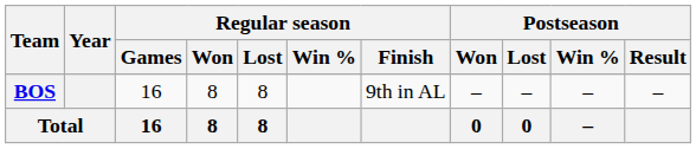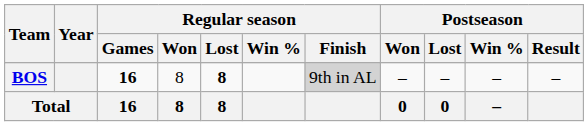BOS | Regular season / Games: normal -> bold
BOS | Regular season / Lost: normal -> bold
BOS | Regular season / Finish: no background -> lightgrey background
